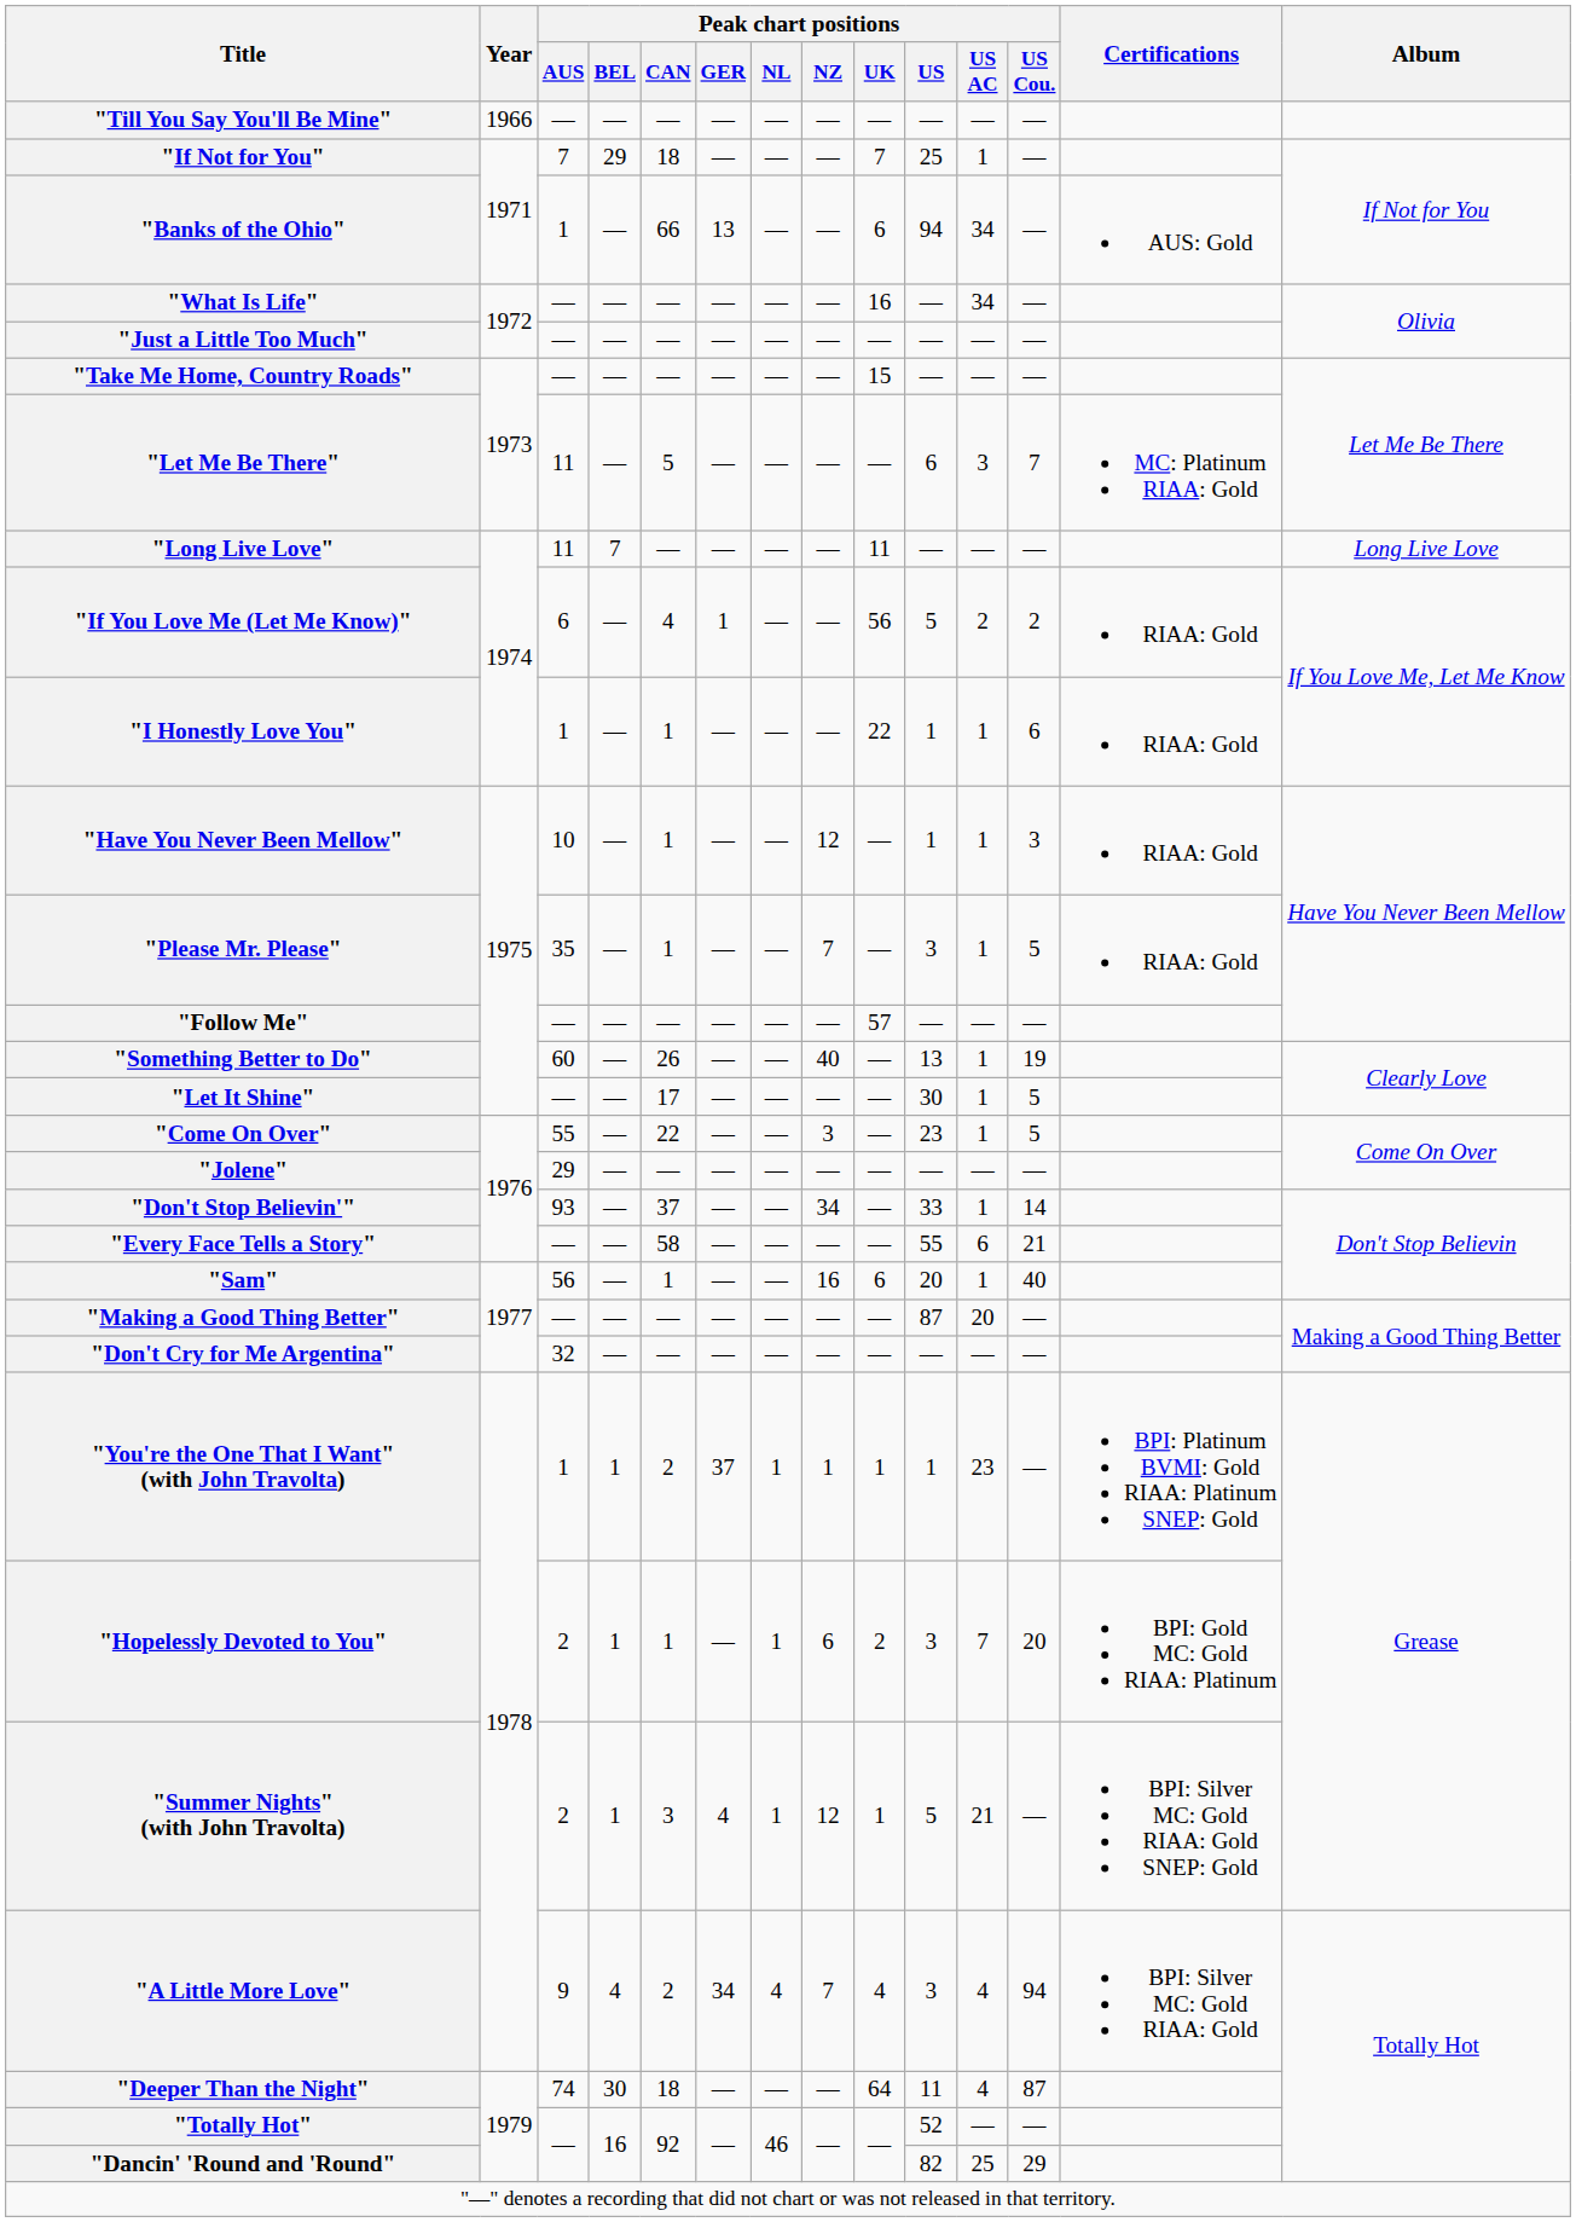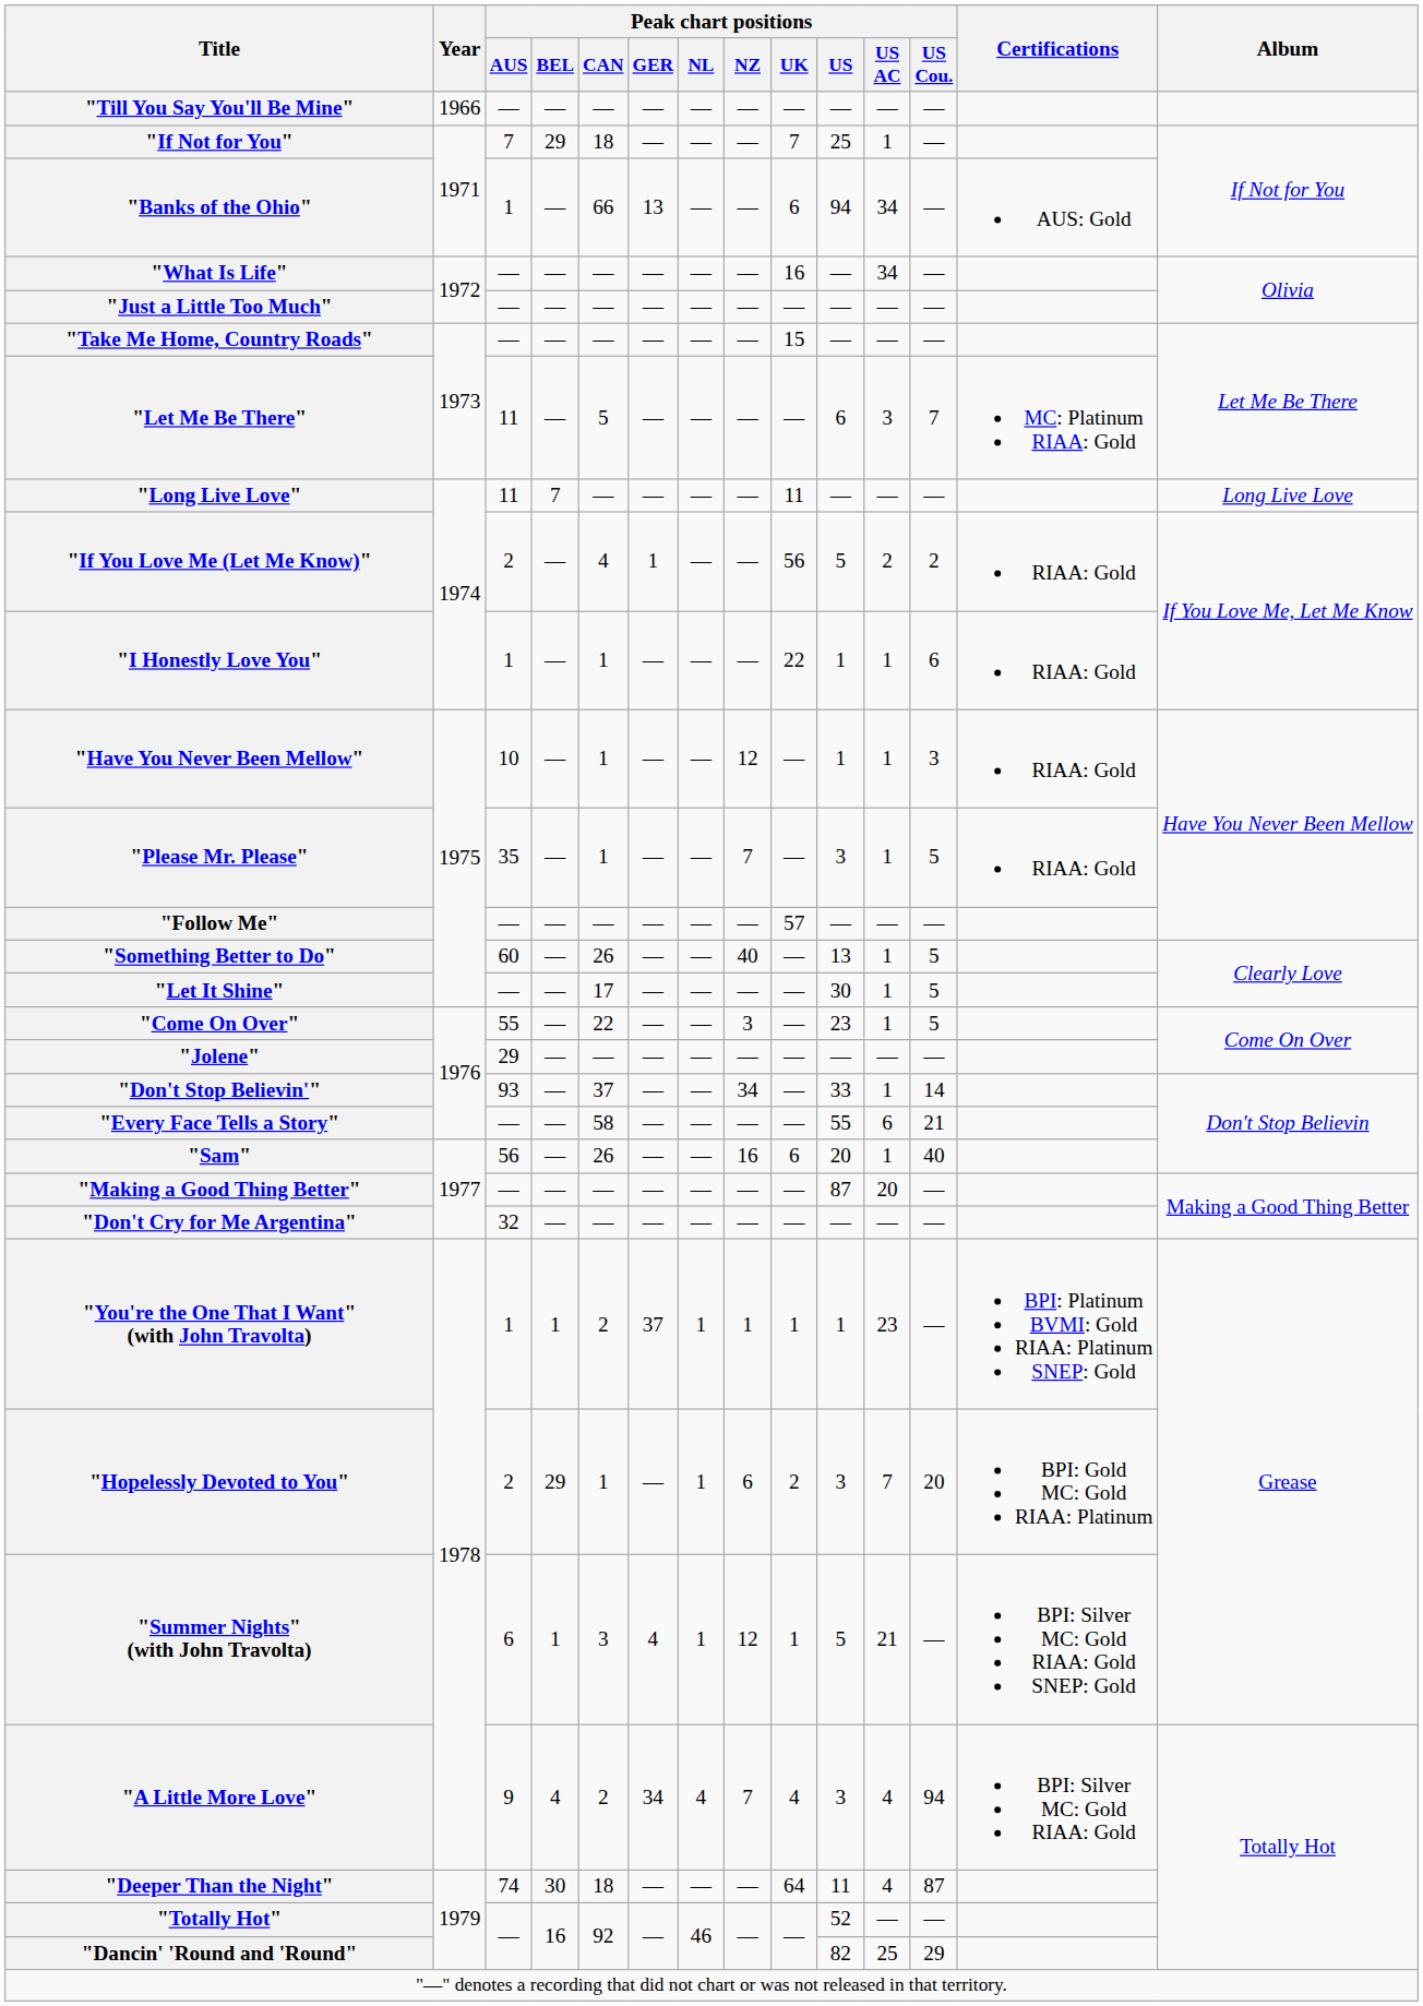"If You Love Me (Let Me Know)" | Peak chart positions / AUS: 6 -> 2
"Something Better to Do" | Peak chart positions / US Cou.: 19 -> 5
"Sam" | Peak chart positions / CAN: 1 -> 26
"Hopelessly Devoted to You" | Peak chart positions / BEL: 1 -> 29
"Summer Nights" (with John Travolta) | Peak chart positions / AUS: 2 -> 6
